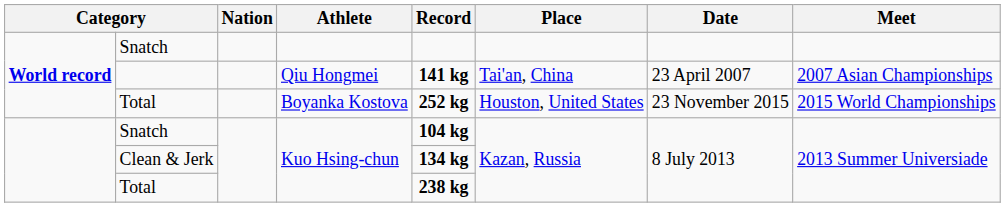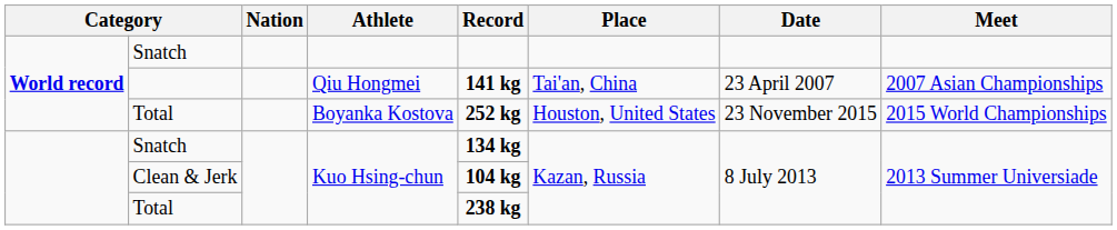Snatch / Kuo Hsing-chun | Record: 104 kg -> 134 kg
Clean & Jerk | Record: 134 kg -> 104 kg
